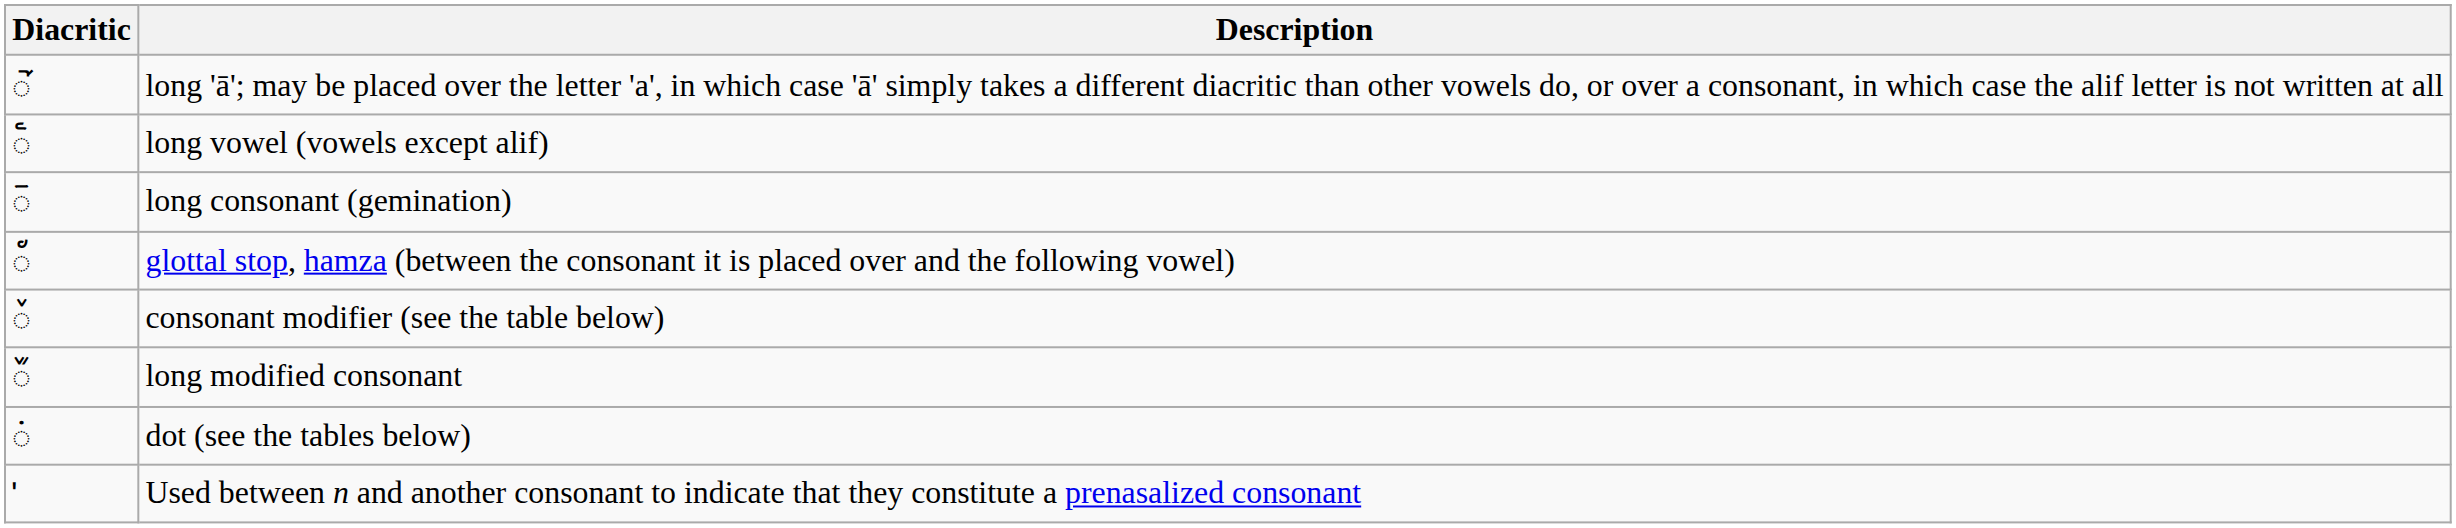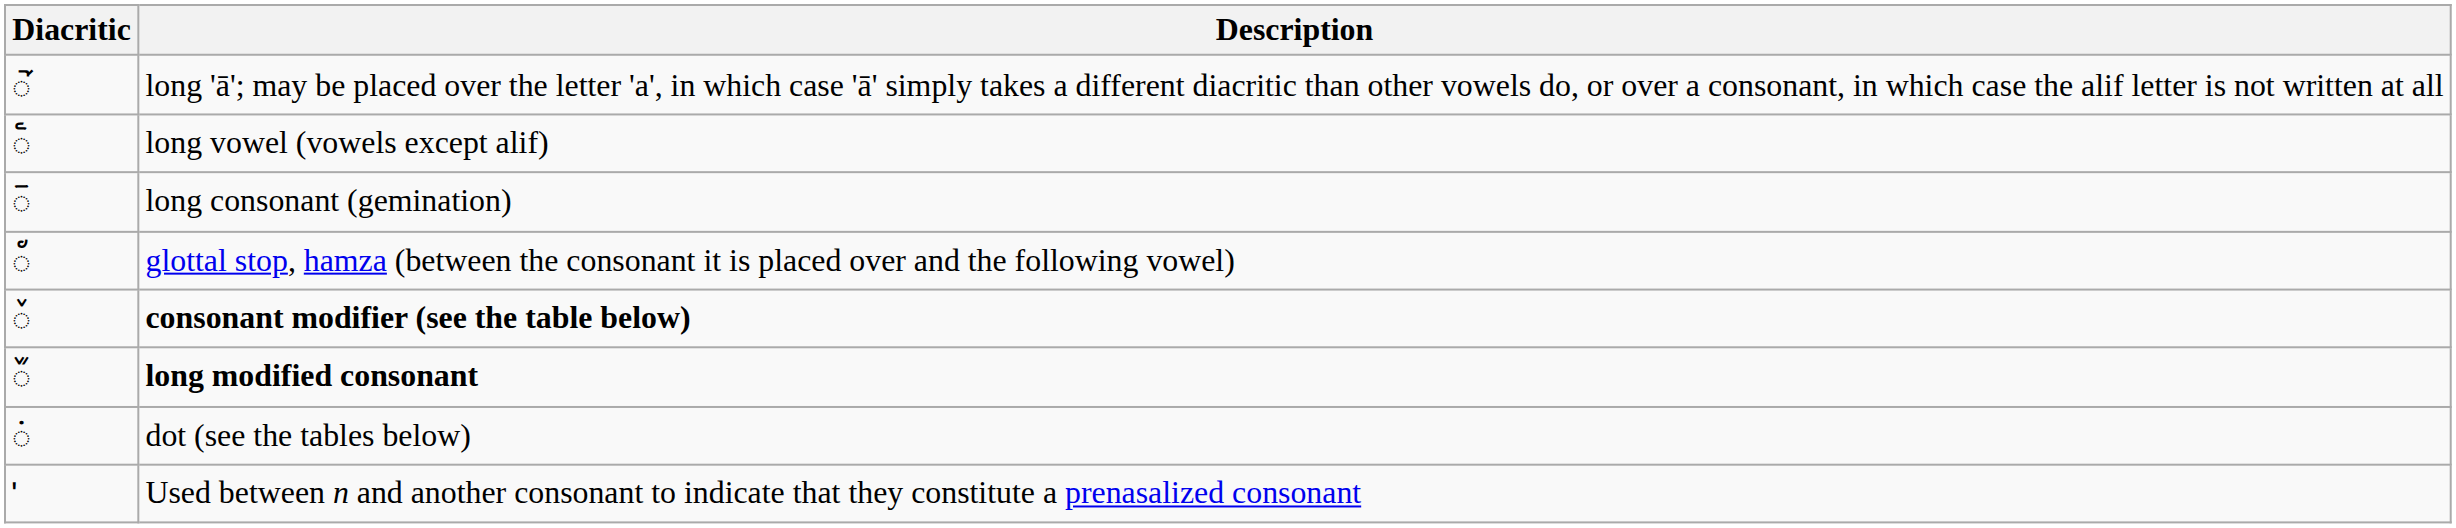consonant modifier (see the table below) | Description: normal -> bold
long modified consonant | Description: normal -> bold
